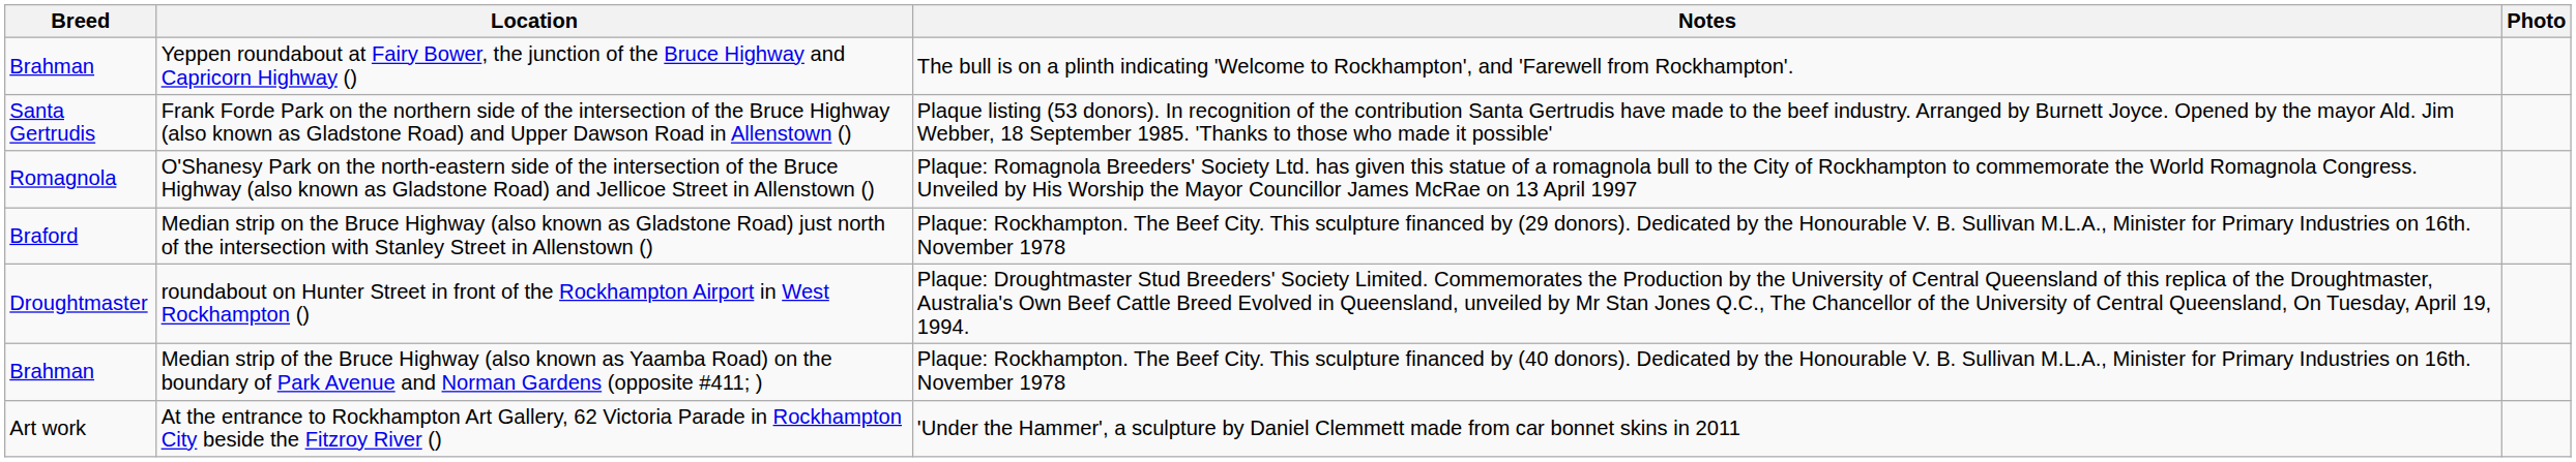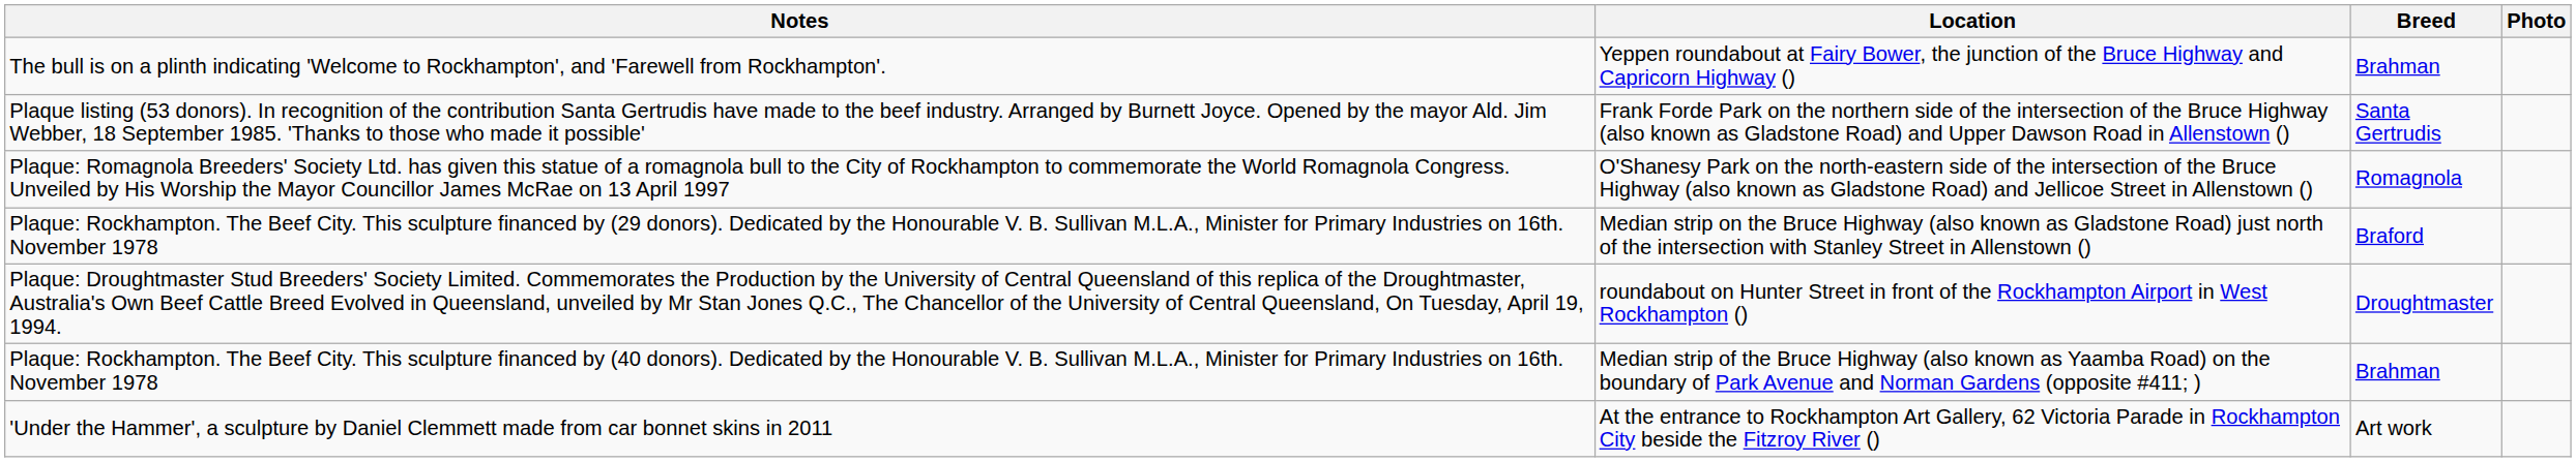columns swapped: Breed <-> Notes
